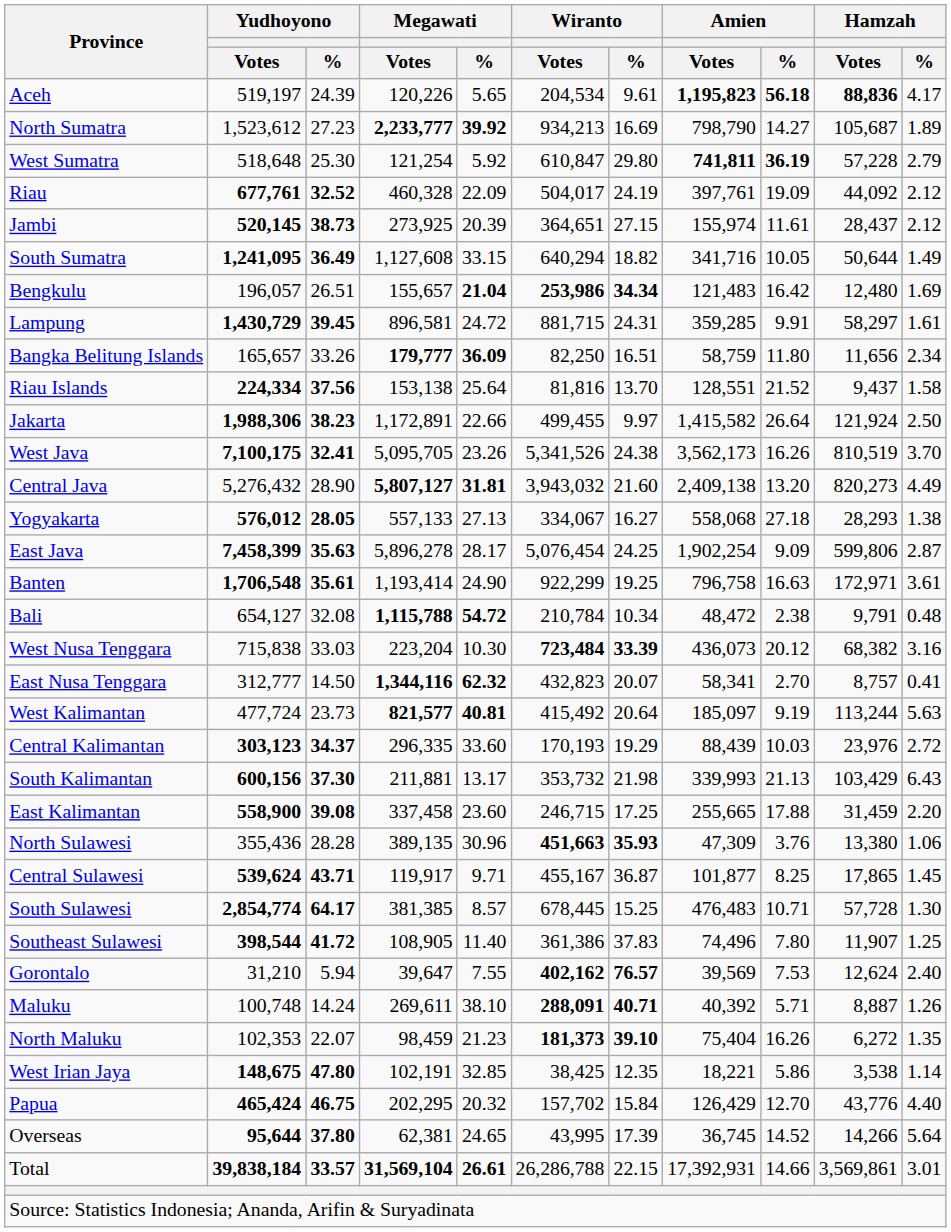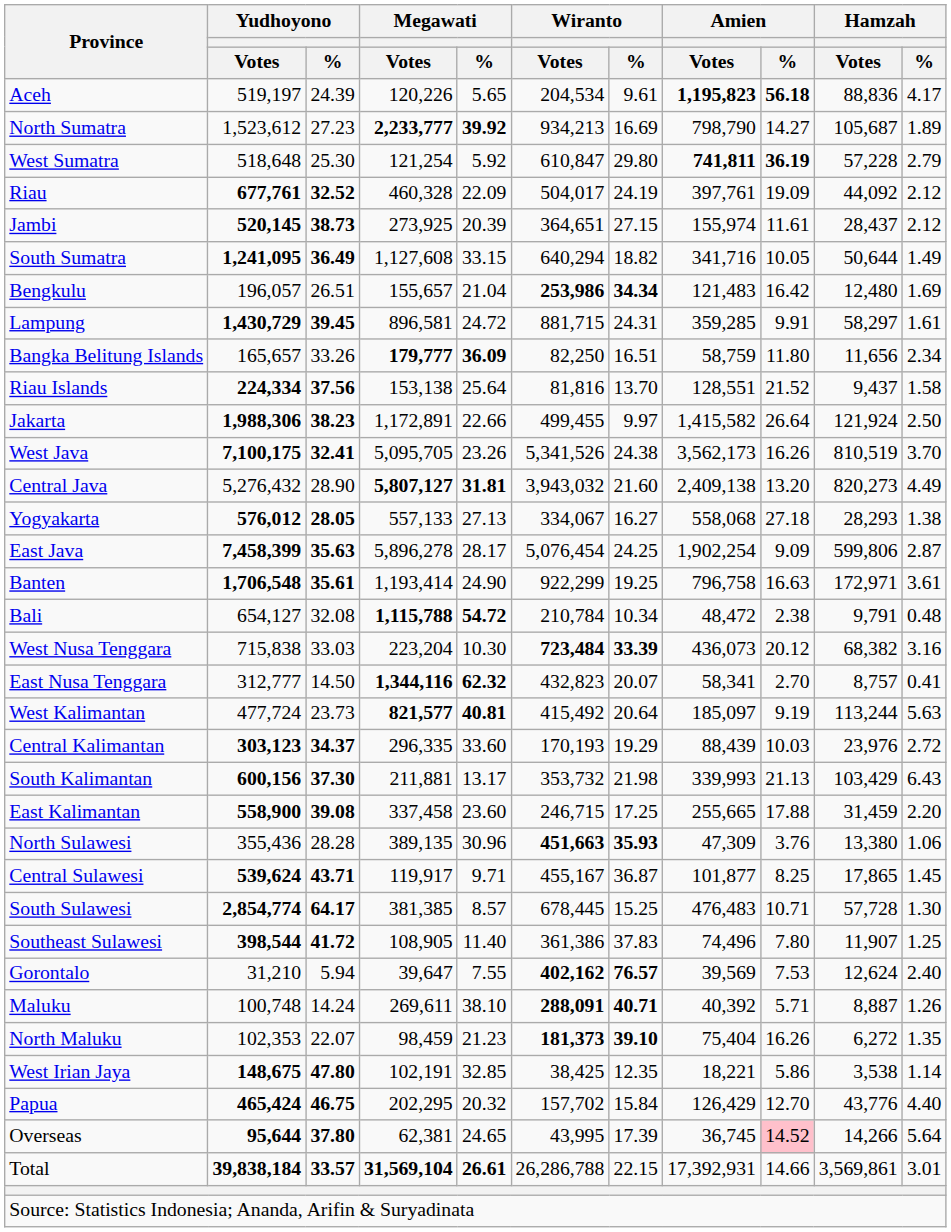Aceh | Hamzah / Votes: bold -> normal
Bengkulu | Megawati / %: bold -> normal
Overseas | Amien / %: no background -> pink background
